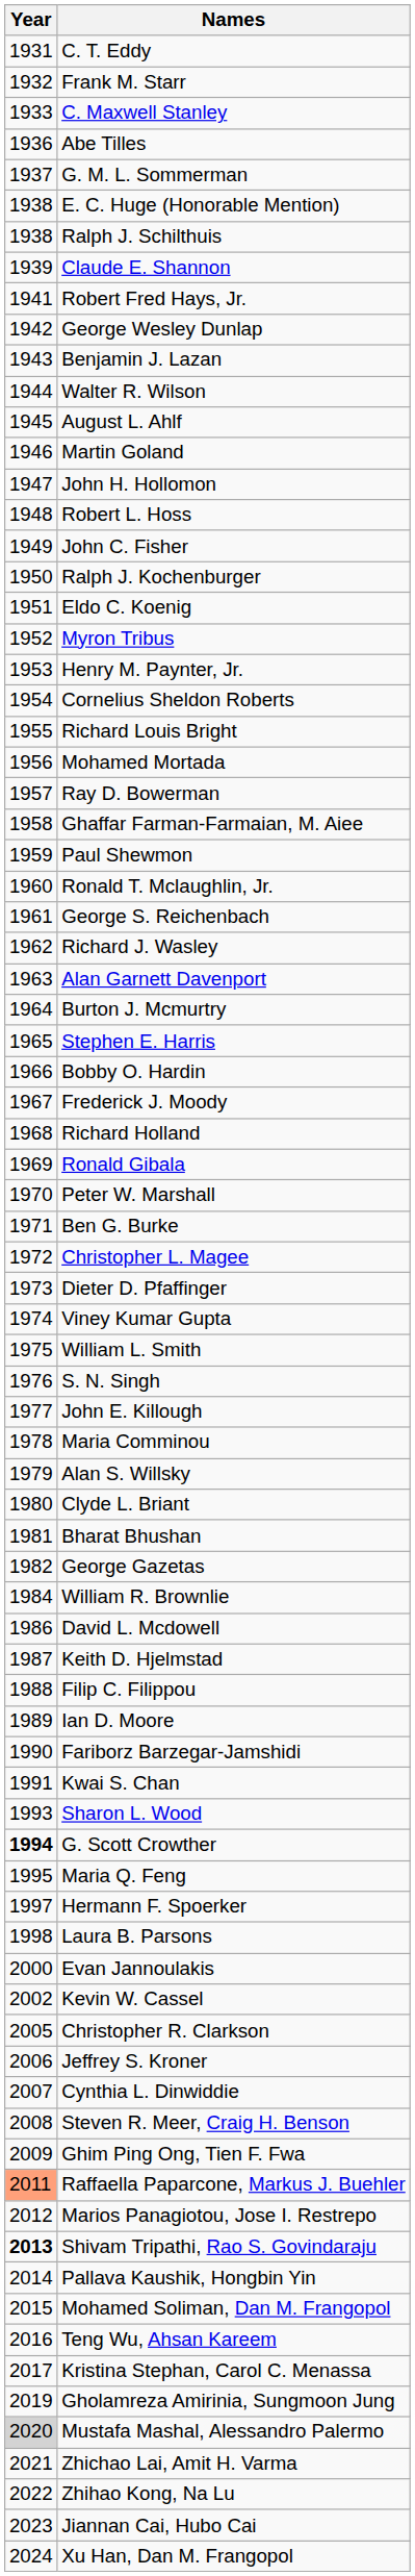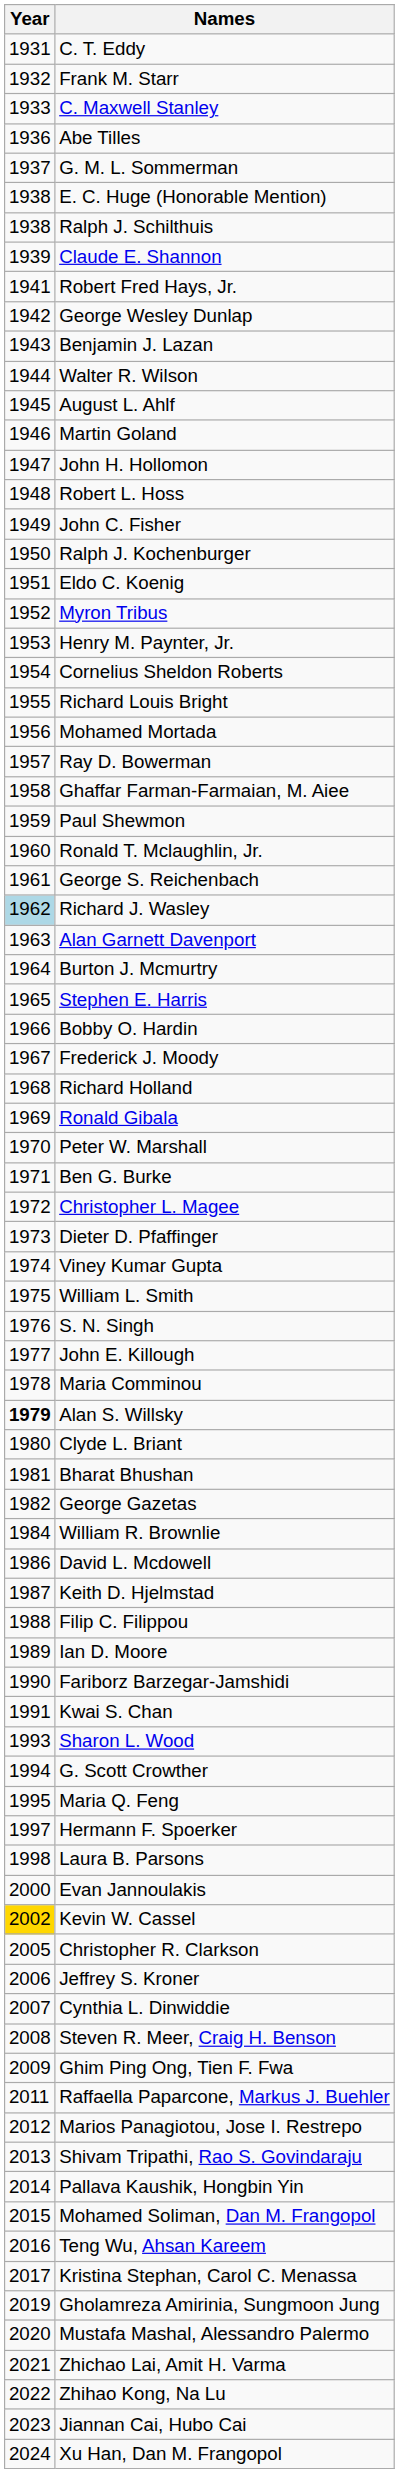Richard J. Wasley | Year: no background -> lightblue background
Alan S. Willsky | Year: normal -> bold
G. Scott Crowther | Year: bold -> normal
Kevin W. Cassel | Year: no background -> gold background
Raffaella Paparcone, Markus J. Buehler | Year: lightsalmon background -> no background
Shivam Tripathi, Rao S. Govindaraju | Year: bold -> normal
Mustafa Mashal, Alessandro Palermo | Year: lightgrey background -> no background
